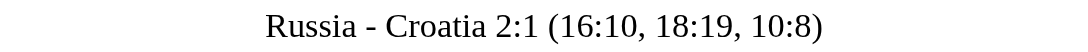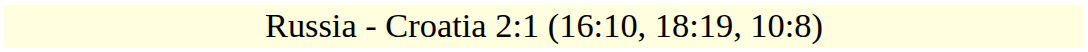row 1 | column 1: no background -> lightyellow background
